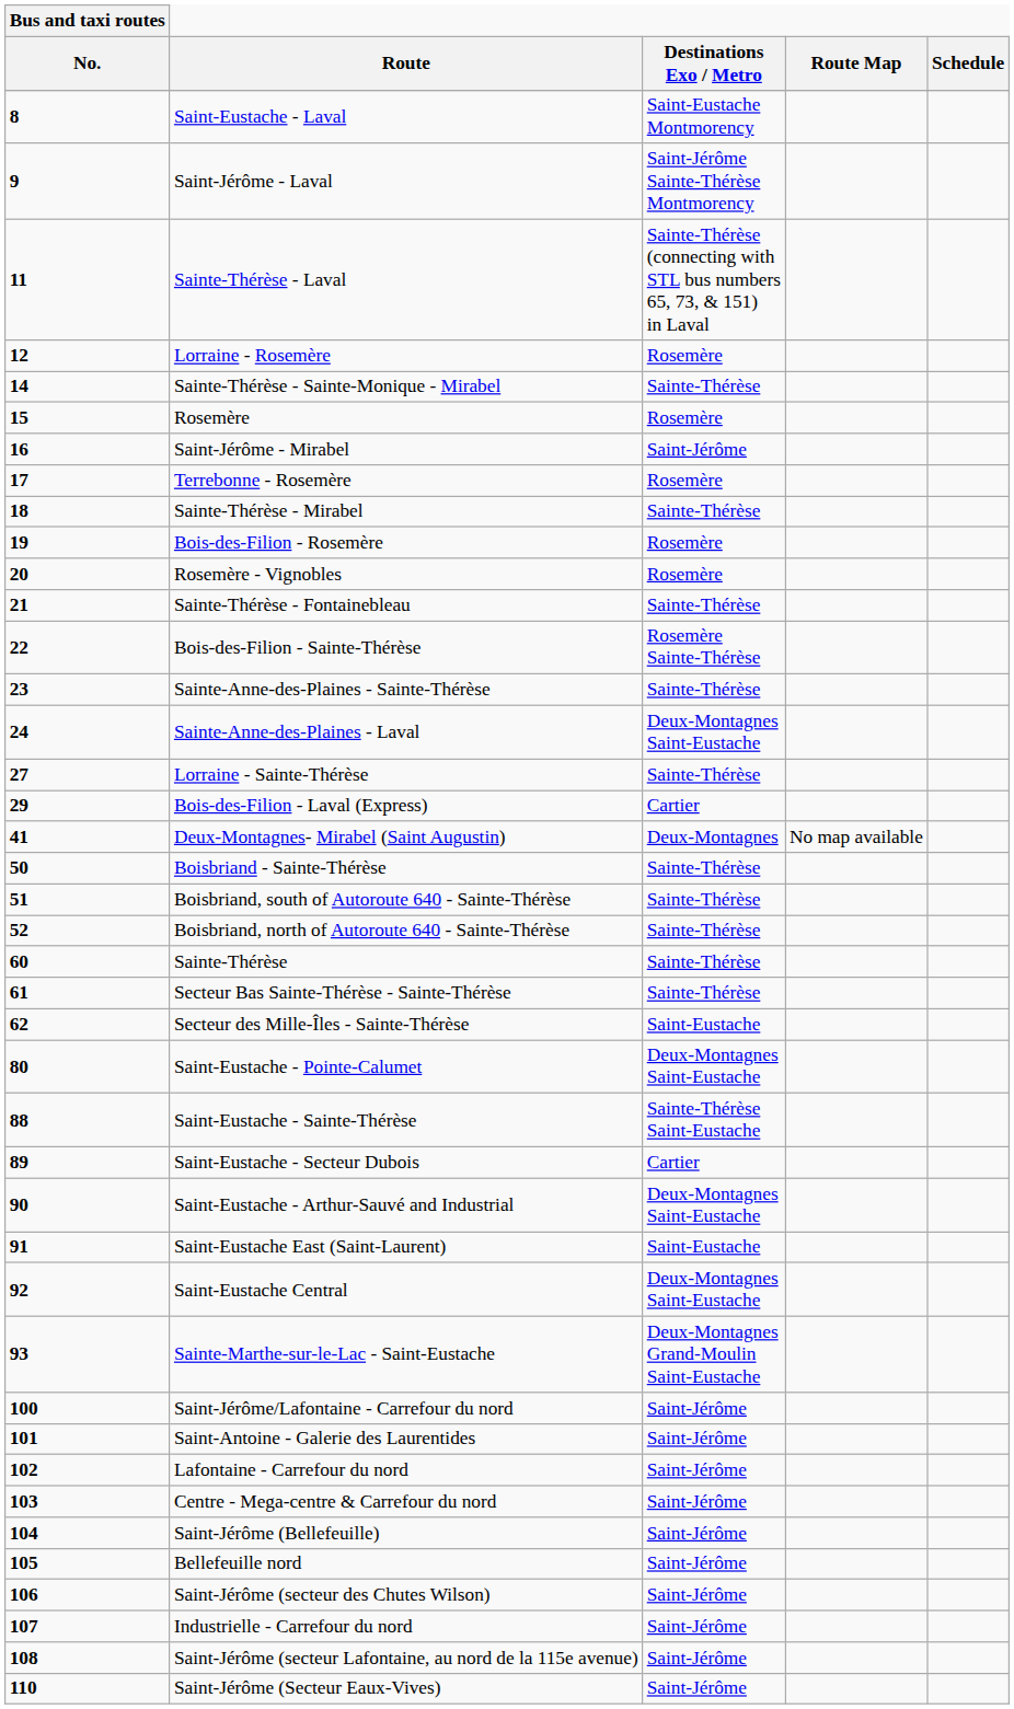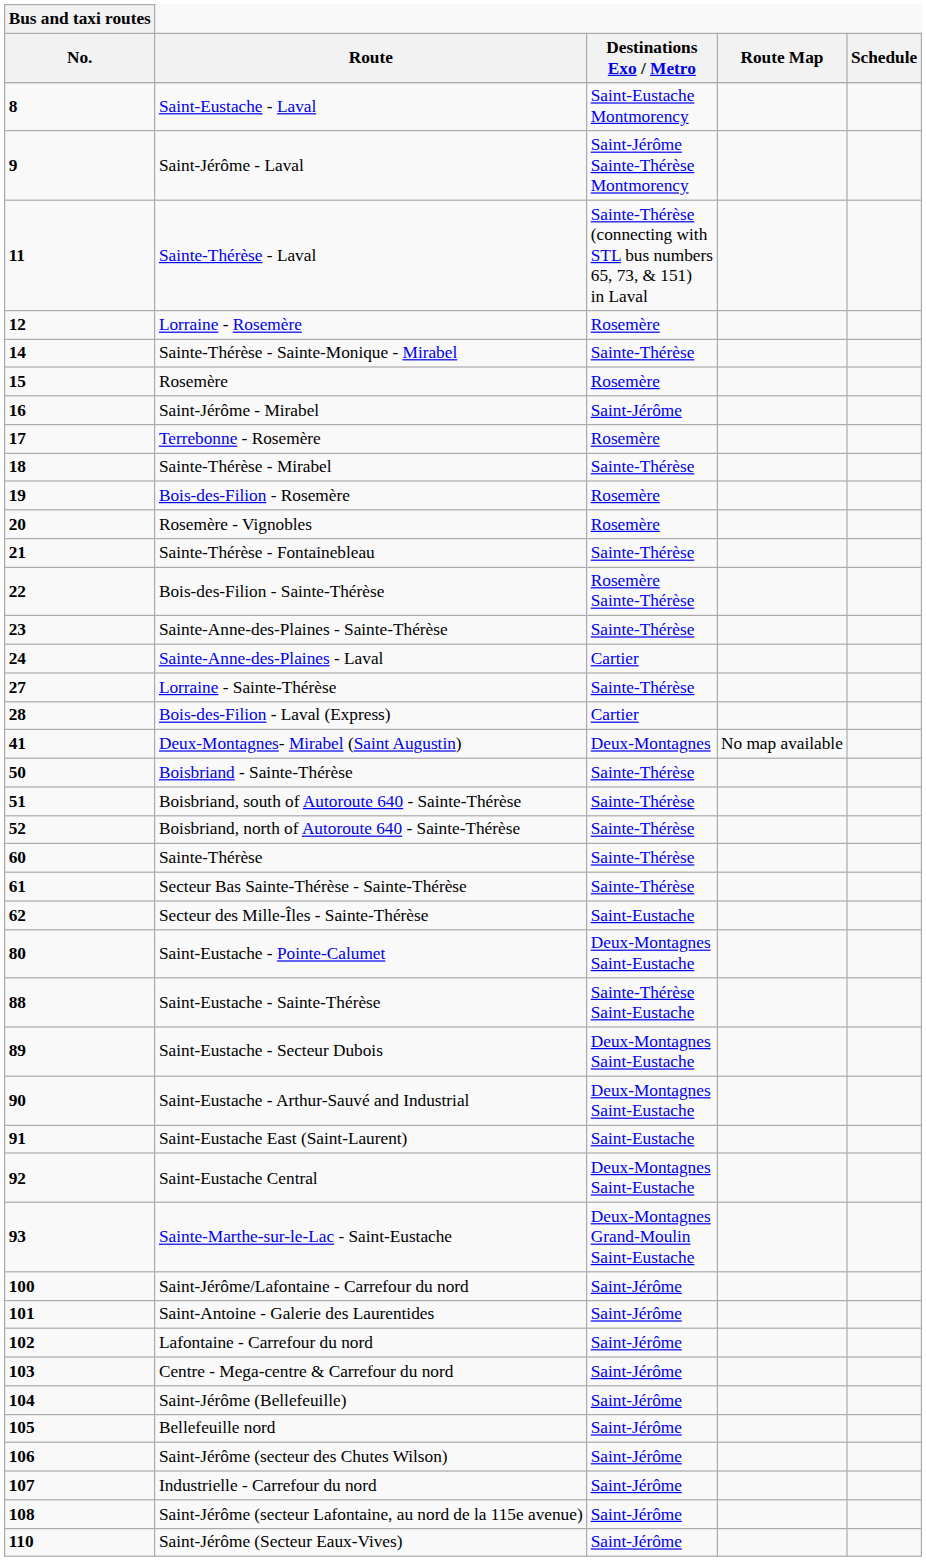Sainte-Anne-des-Plaines - Laval | Destinations Exo / Metro: Deux-Montagnes Saint-Eustache -> Cartier
Bois-des-Filion - Laval (Express) | Bus and taxi routes / No.: 29 -> 28
Saint-Eustache - Secteur Dubois | Destinations Exo / Metro: Cartier -> Deux-Montagnes Saint-Eustache
